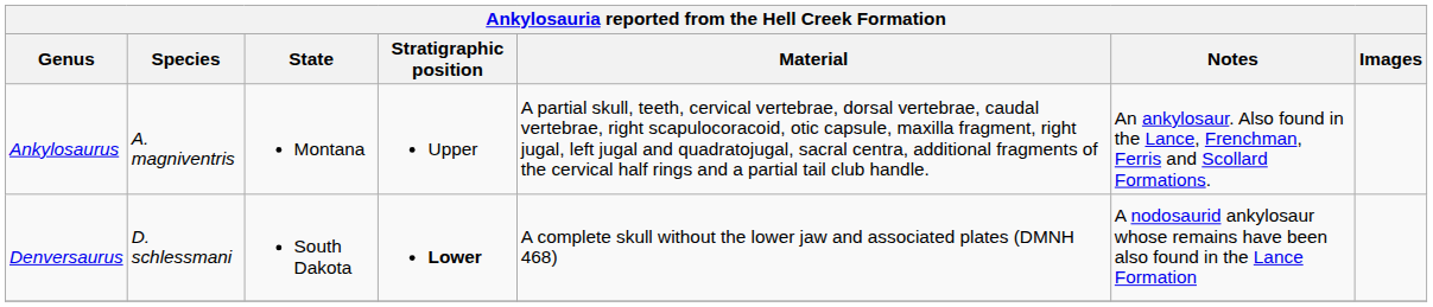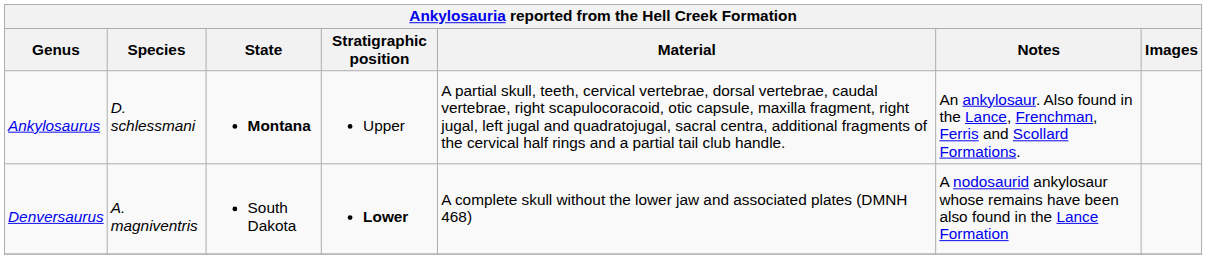Ankylosaurus | Species: A. magniventris -> D. schlessmani
Ankylosaurus | State: normal -> bold
Denversaurus | Species: D. schlessmani -> A. magniventris
